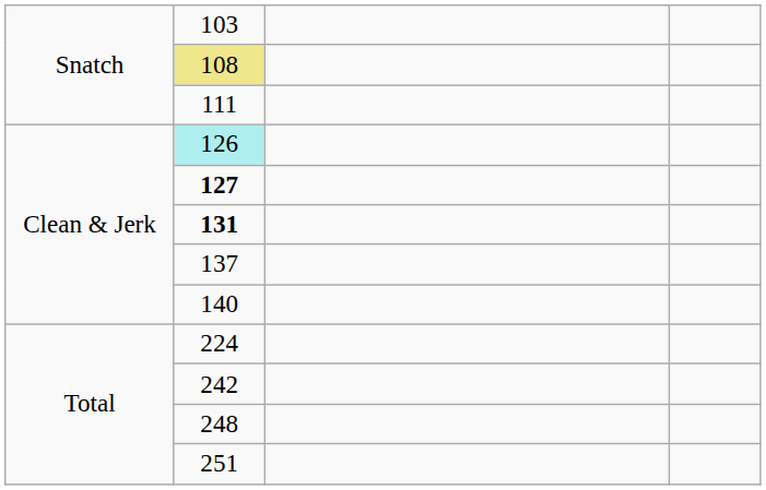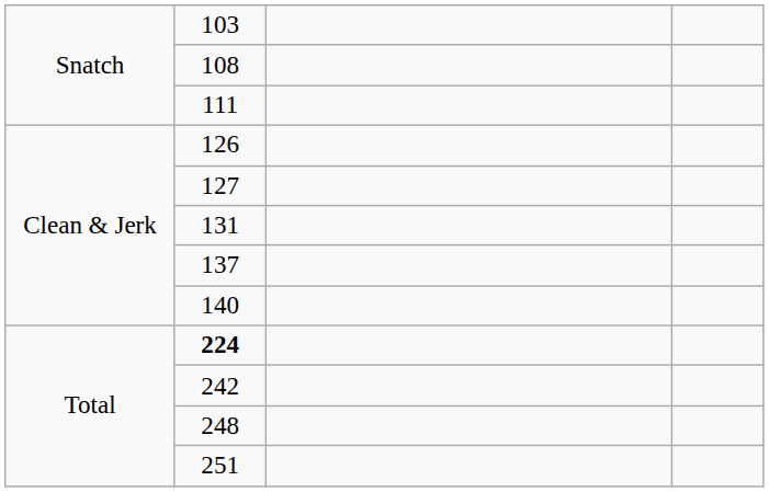108 | column 2: khaki background -> no background
126 | column 2: paleturquoise background -> no background
127 | column 2: bold -> normal
131 | column 2: bold -> normal
224 | column 2: normal -> bold
